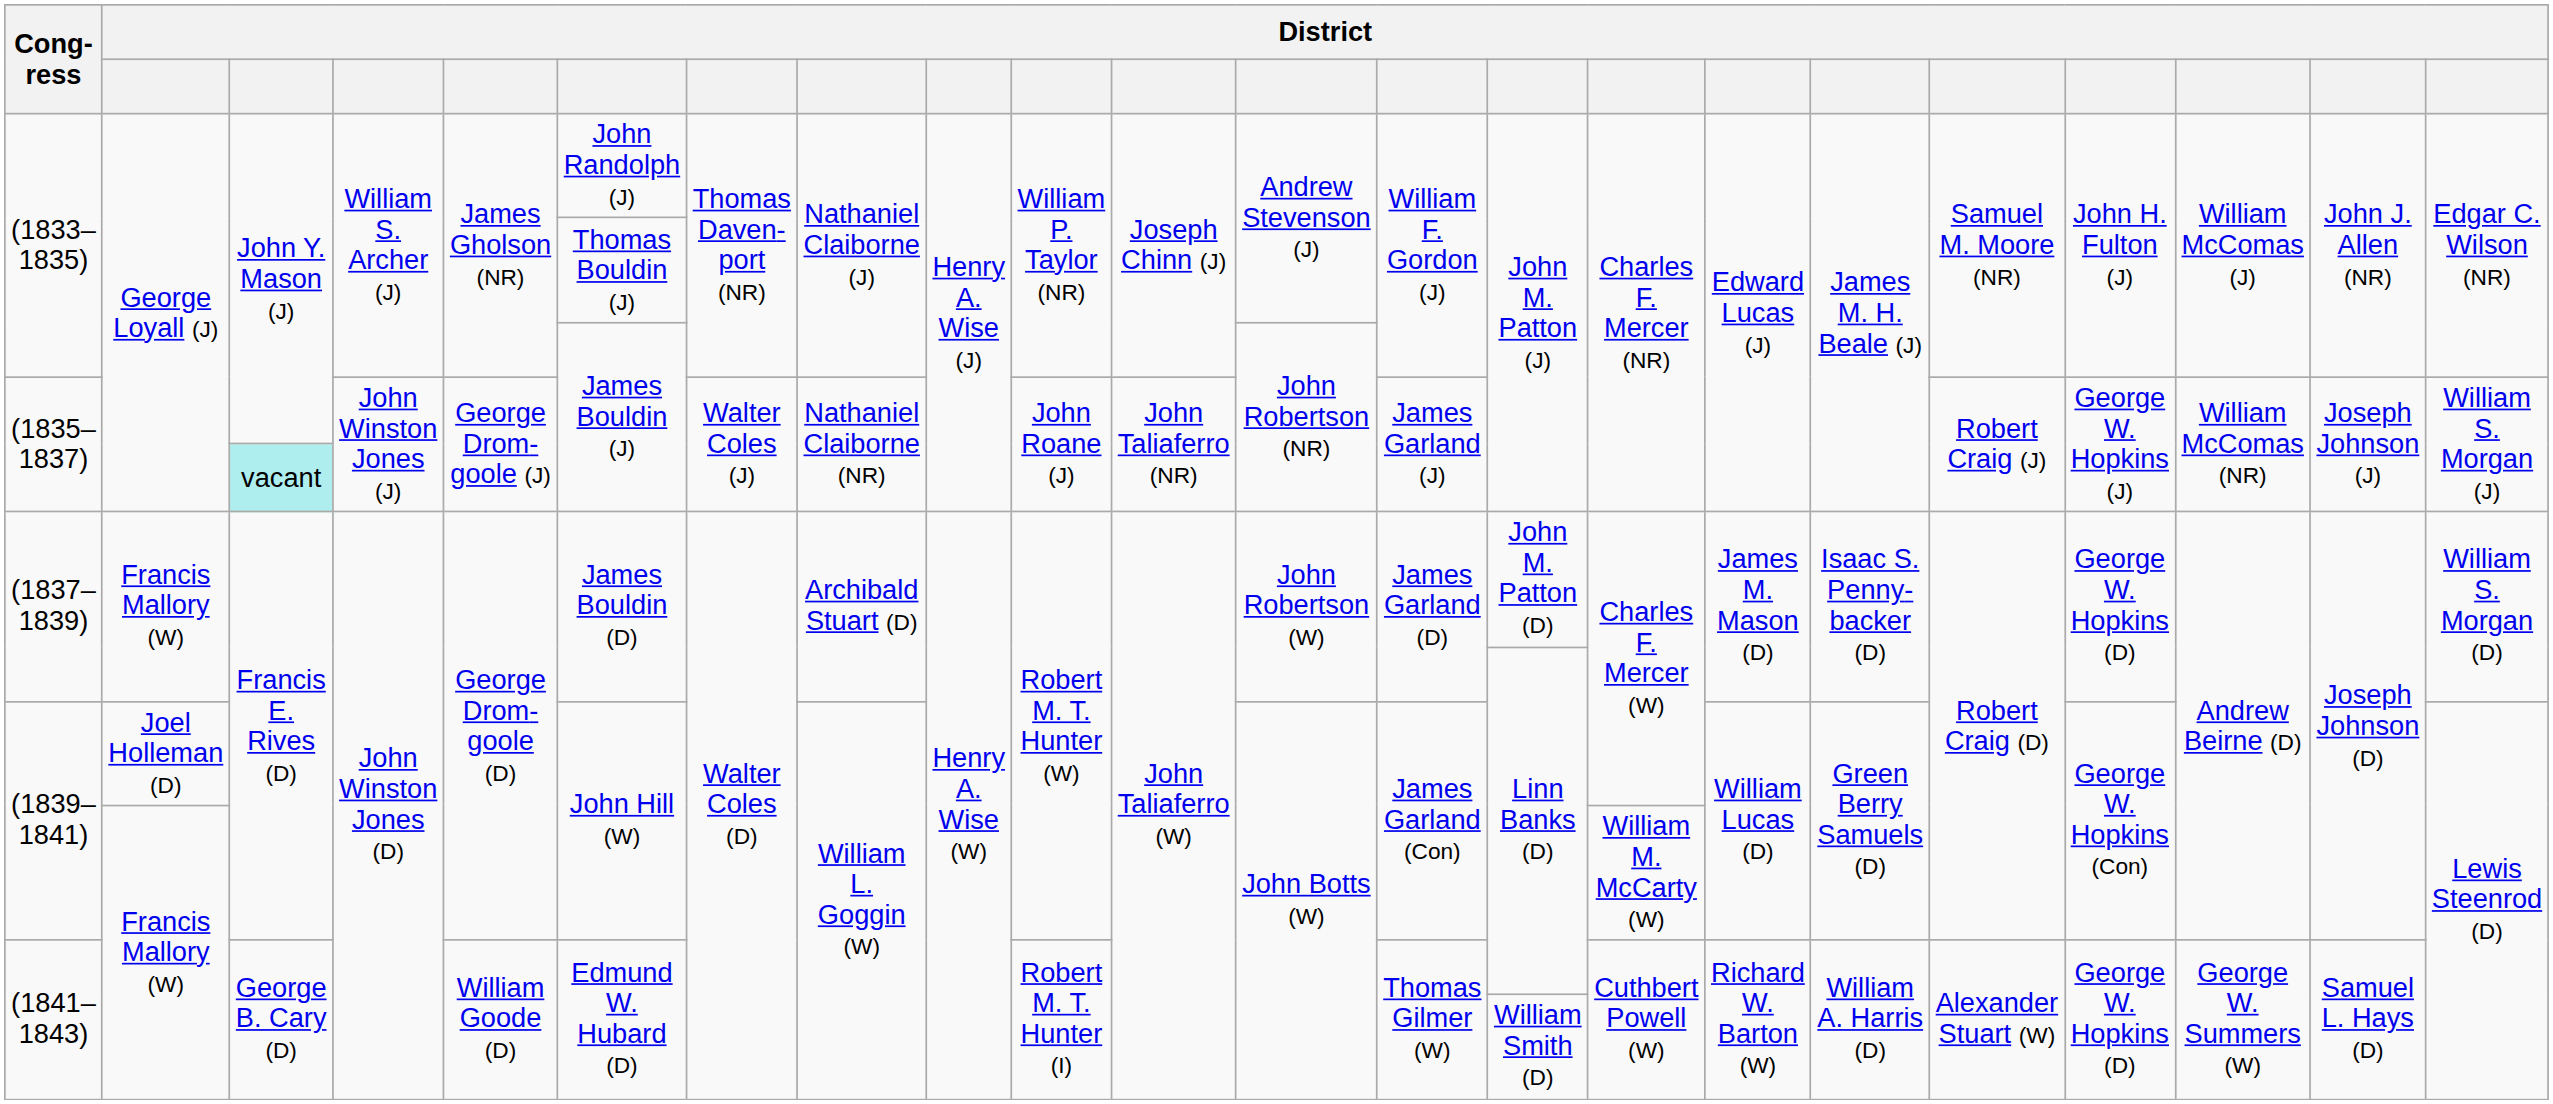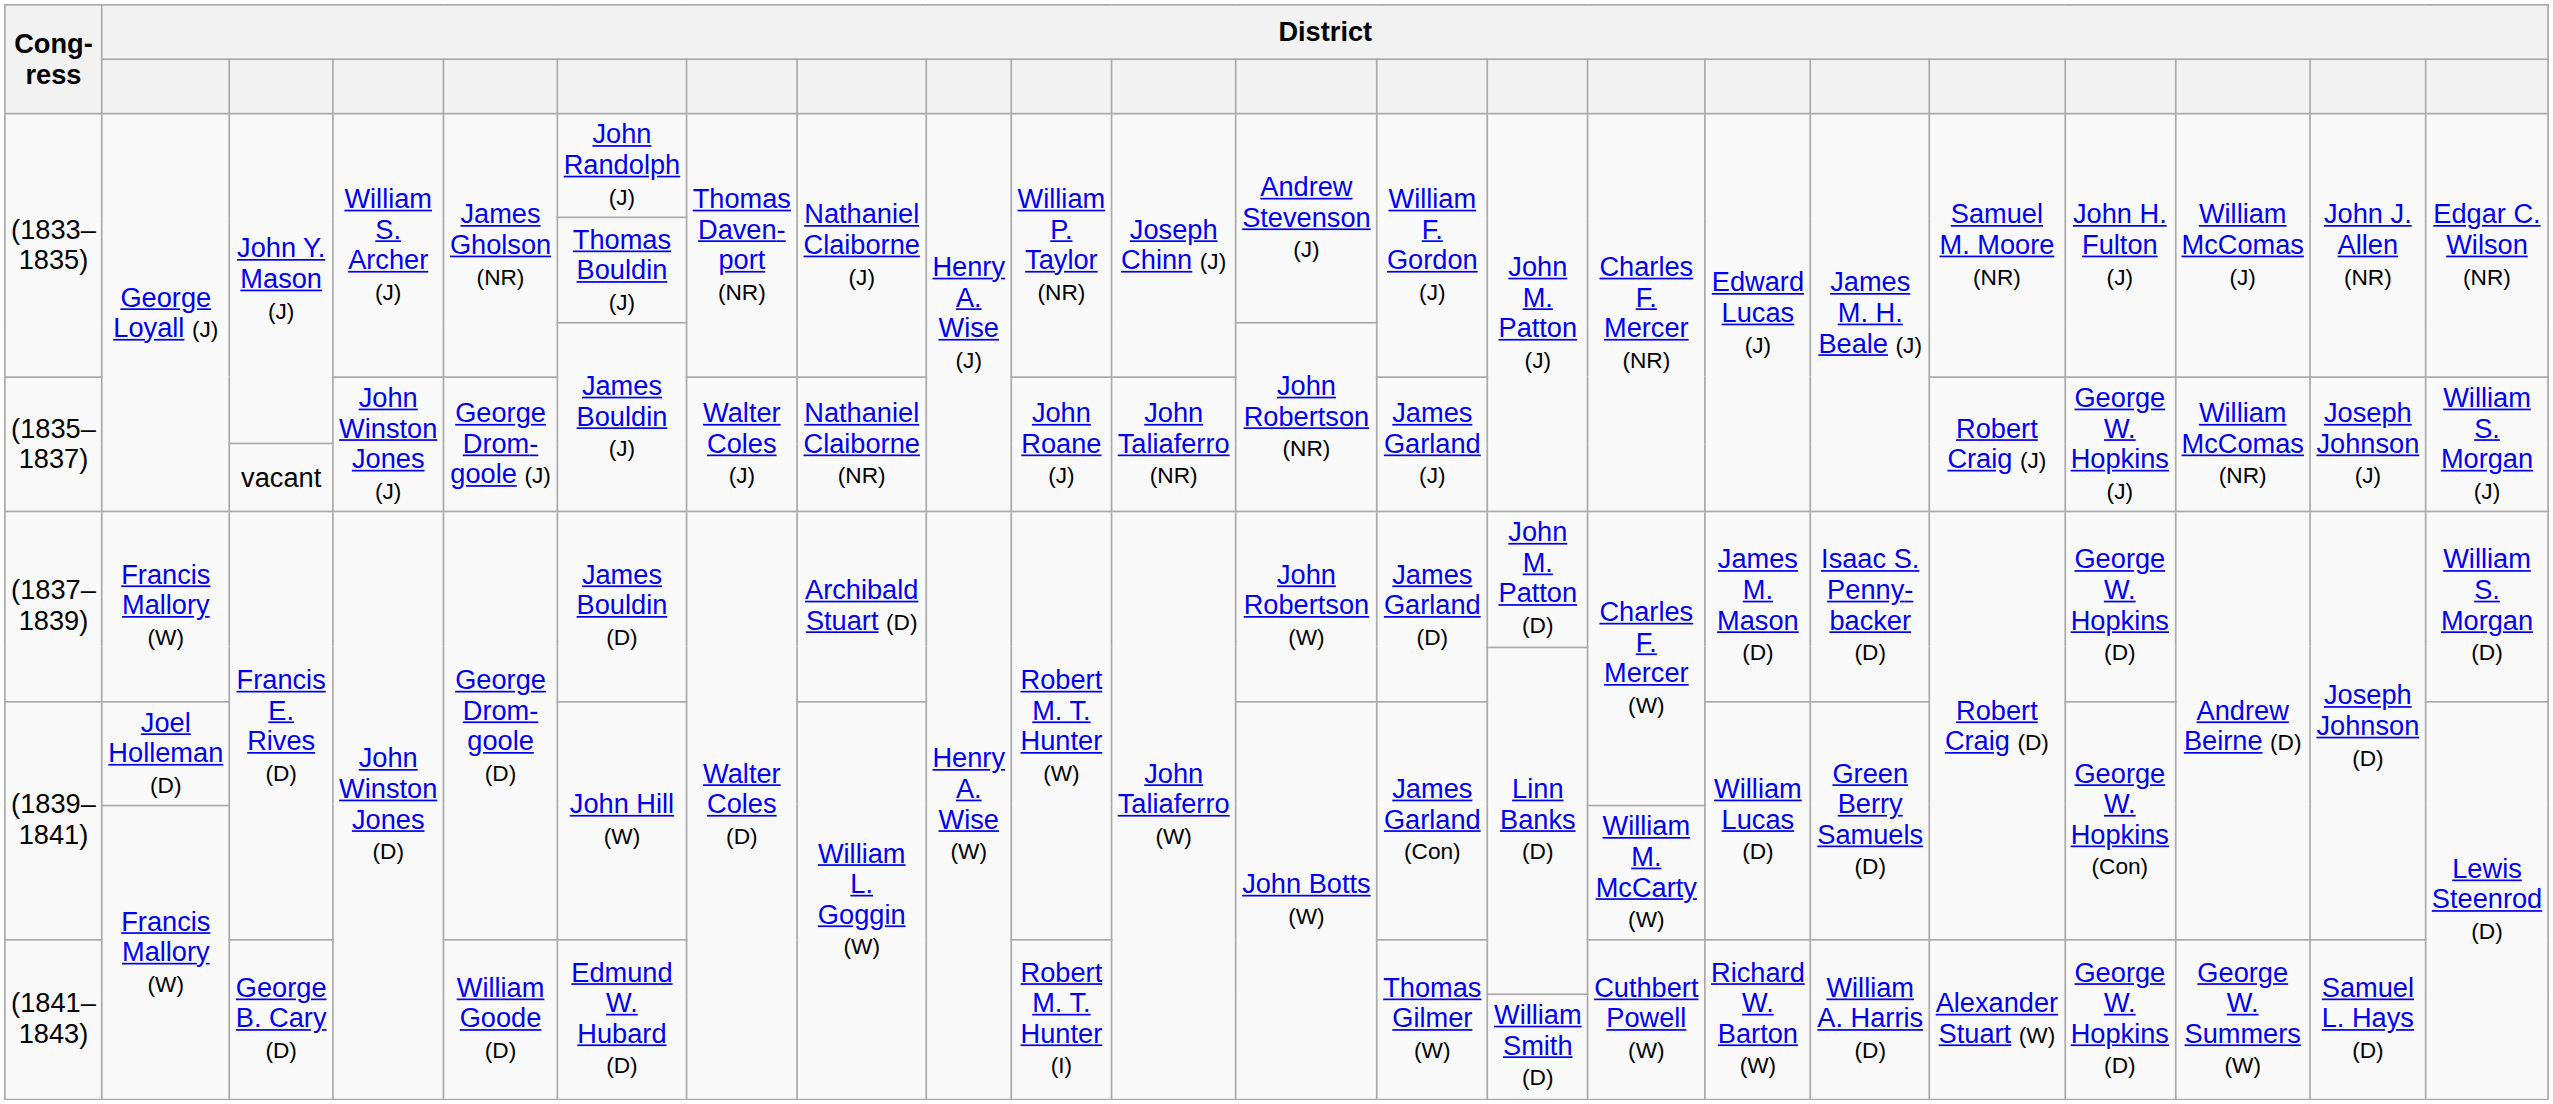(1835–1837) / vacant | column 3: paleturquoise background -> no background
